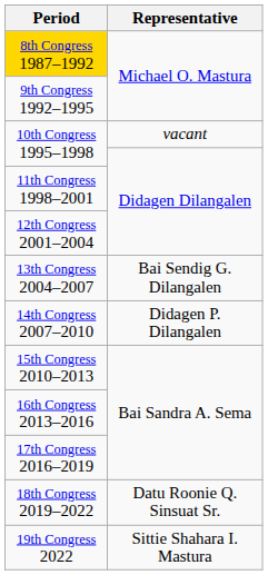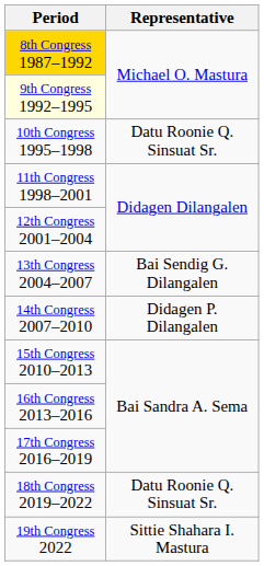row 3 | Period: no background -> lightyellow background
row 4 | Representative: vacant -> Datu Roonie Q. Sinsuat Sr.
